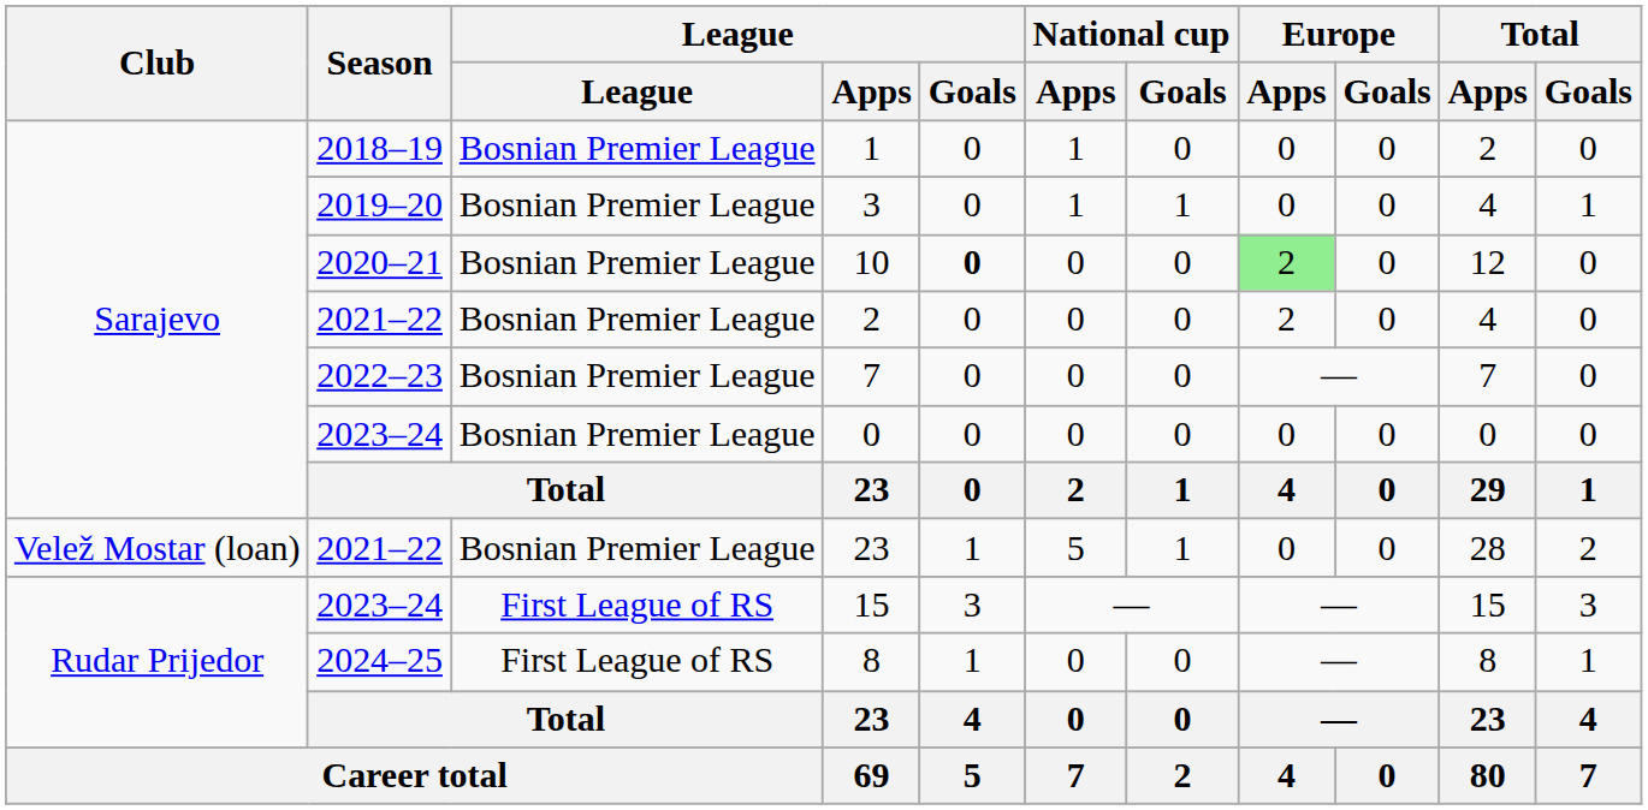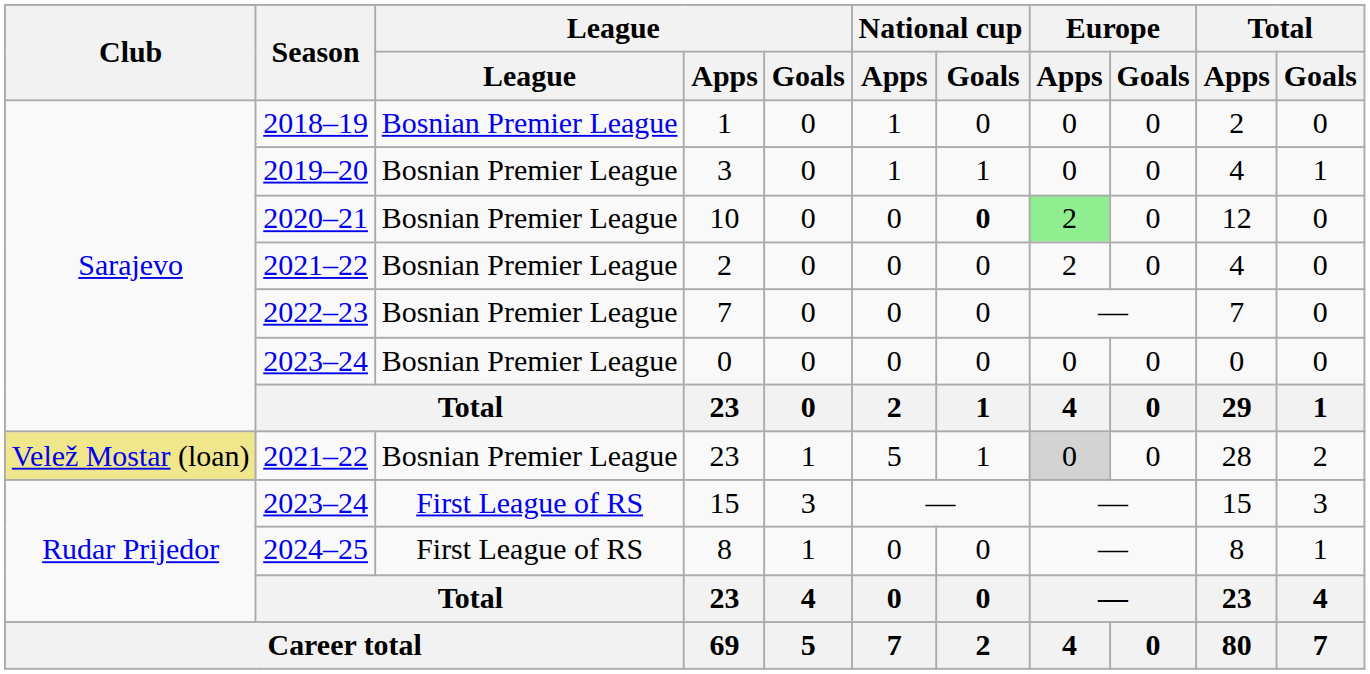10 | League / Goals: bold -> normal
10 | National cup / Goals: normal -> bold
2021–22 / 23 | Club: no background -> khaki background
2021–22 / 23 | Europe / Apps: no background -> lightgrey background
